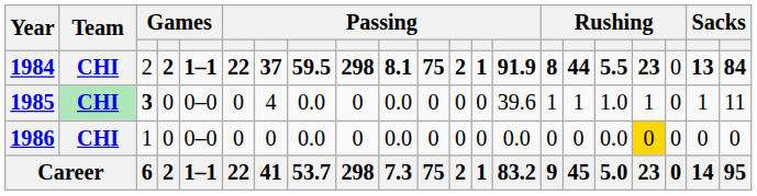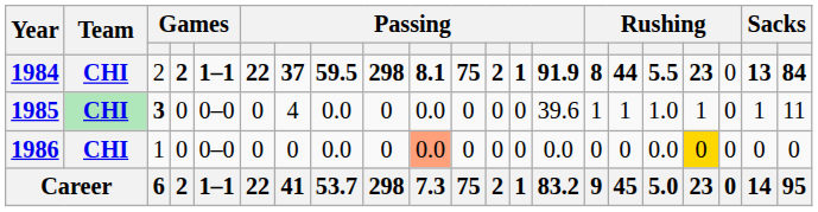1986 | column 10: no background -> lightsalmon background
